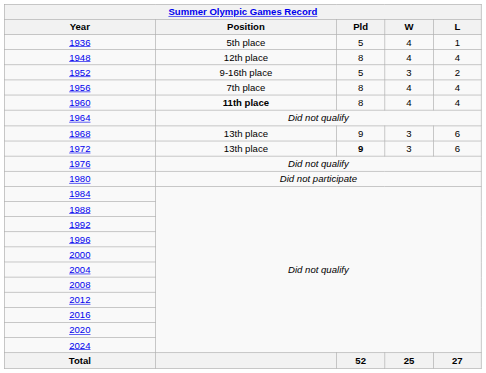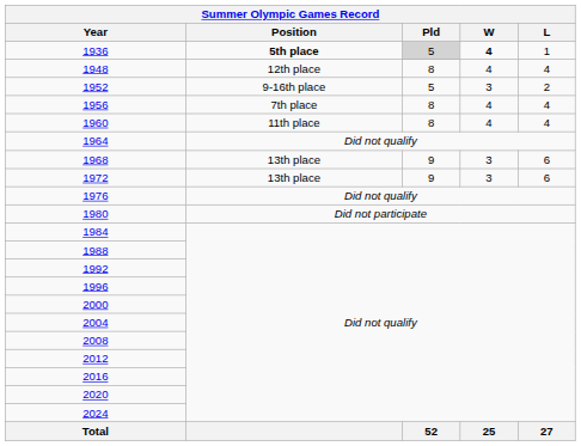1936 | Position: normal -> bold
1936 | Pld: no background -> lightgrey background
1936 | W: normal -> bold
1960 | Position: bold -> normal
1972 | Pld: bold -> normal
